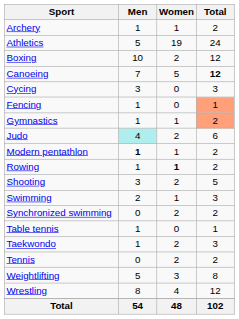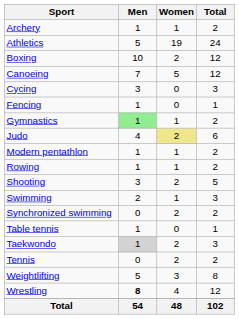Canoeing | Total: bold -> normal
Fencing | Total: lightsalmon background -> no background
Gymnastics | Men: no background -> lightgreen background
Gymnastics | Total: lightsalmon background -> no background
Judo | Men: paleturquoise background -> no background
Judo | Women: no background -> khaki background
Modern pentathlon | Men: bold -> normal
Rowing | Women: bold -> normal
Taekwondo | Men: no background -> lightgrey background
Wrestling | Men: normal -> bold
